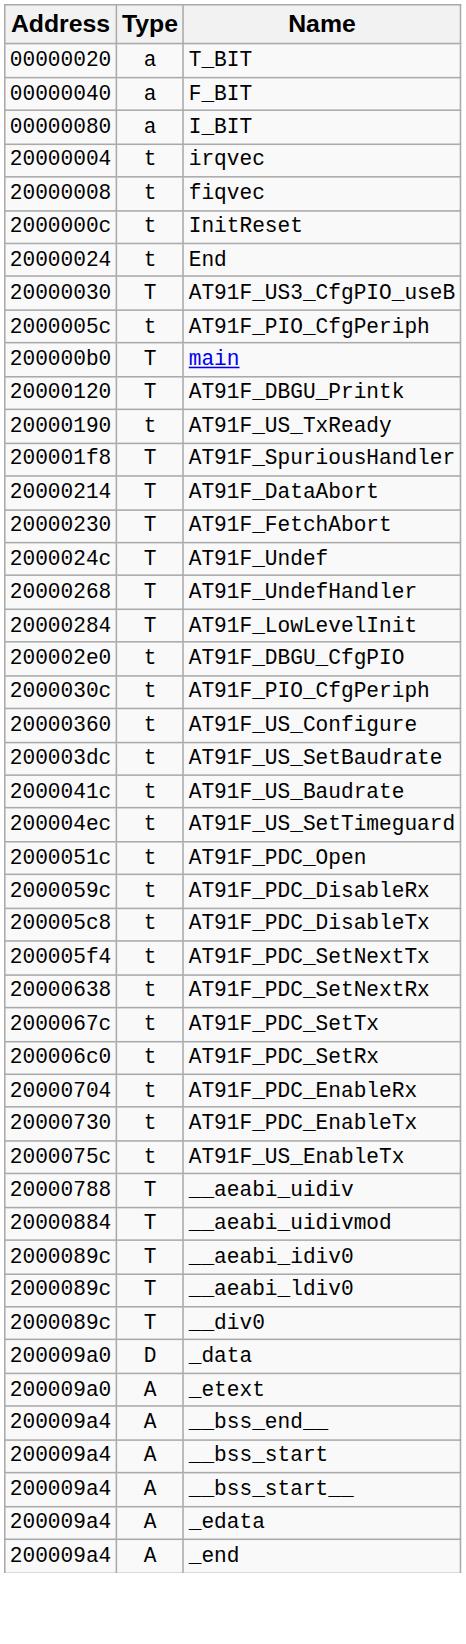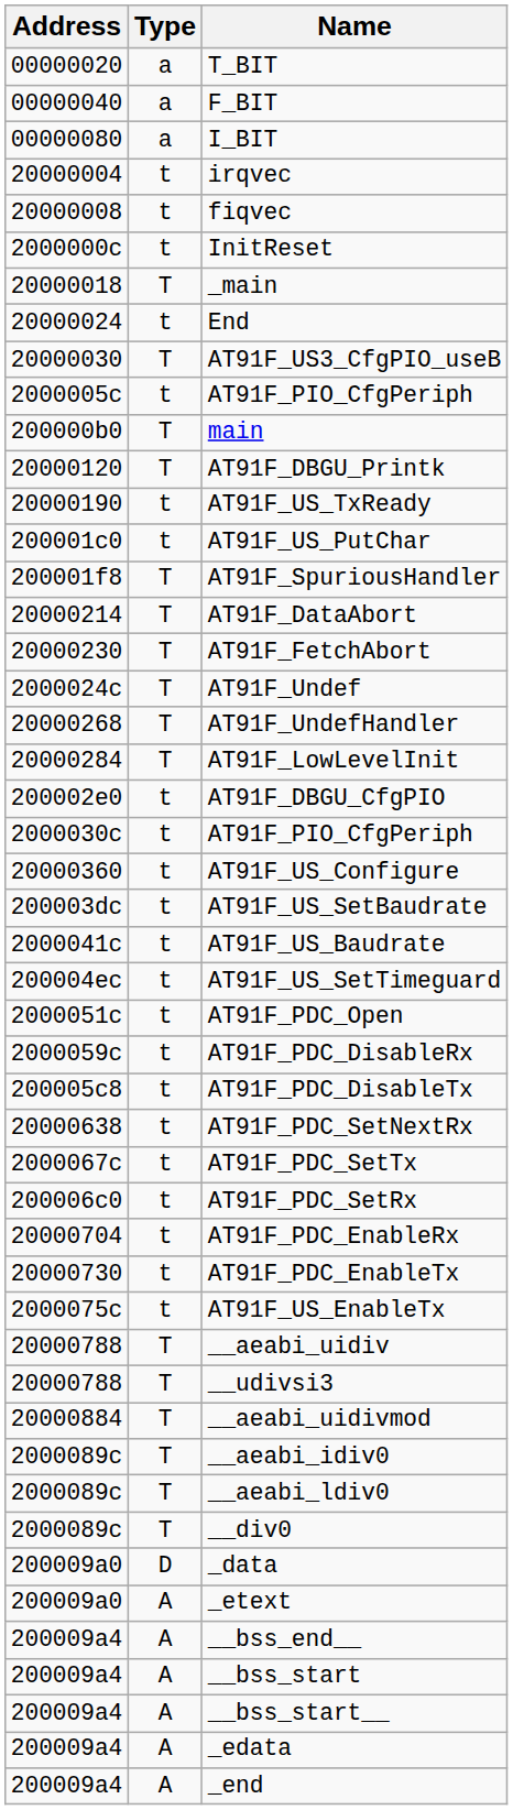+ row: 20000018 | T | _main
+ row: 200001c0 | t | AT91F_US_PutChar
- row: 200005f4 | t | AT91F_PDC_SetNextTx
+ row: 20000788 | T | __udivsi3
